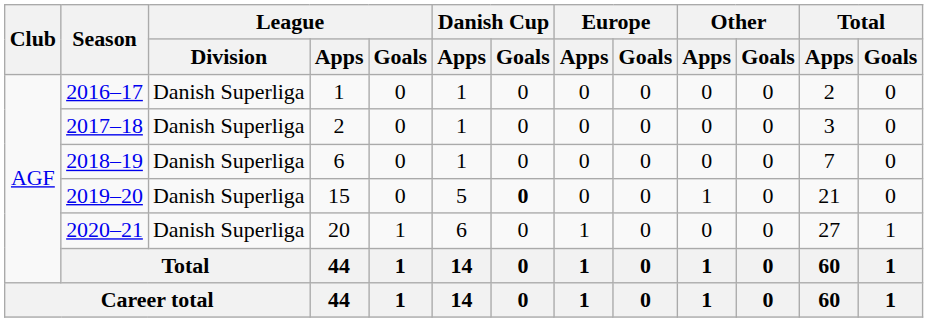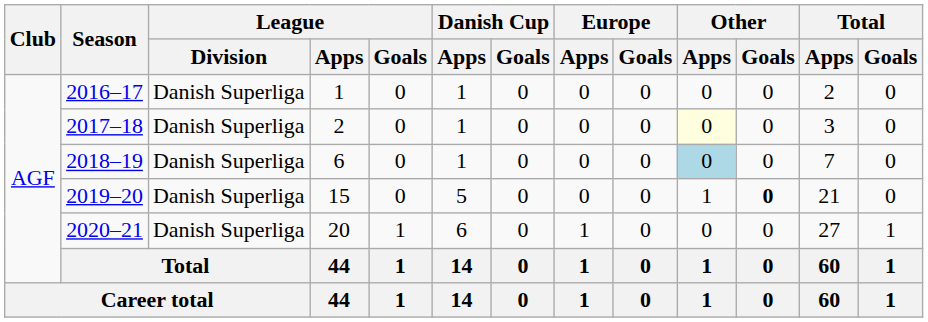2017–18 | Other / Apps: no background -> lightyellow background
2018–19 | Other / Apps: no background -> lightblue background
2019–20 | Danish Cup / Goals: bold -> normal
2019–20 | Other / Goals: normal -> bold
